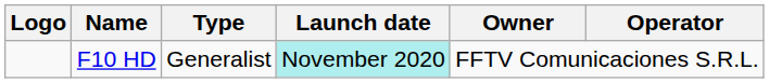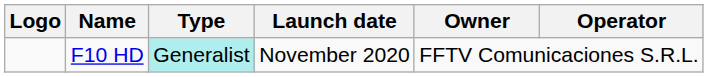F10 HD | Type: no background -> paleturquoise background
F10 HD | Launch date: paleturquoise background -> no background
